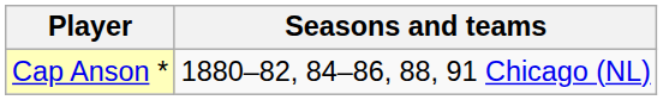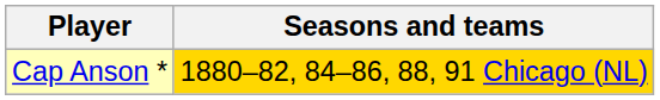Cap Anson * | Seasons and teams: no background -> gold background
